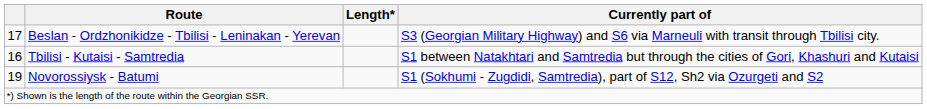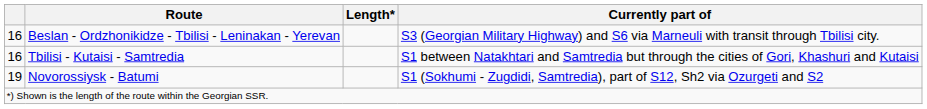Beslan - Ordzhonikidze - Tbilisi - Leninakan - Yerevan | column 1: 17 -> 16
